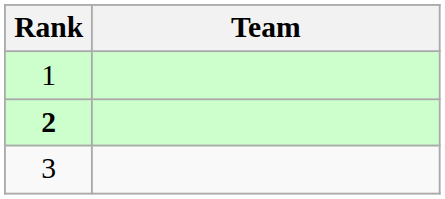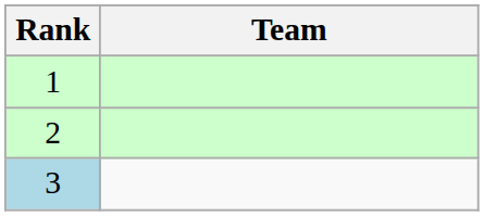2 | Rank: bold -> normal
3 | Rank: no background -> lightblue background
